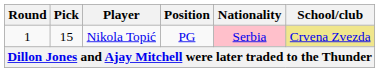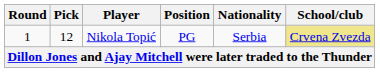Nikola Topić | Pick: 15 -> 12
Nikola Topić | Nationality: pink background -> no background
